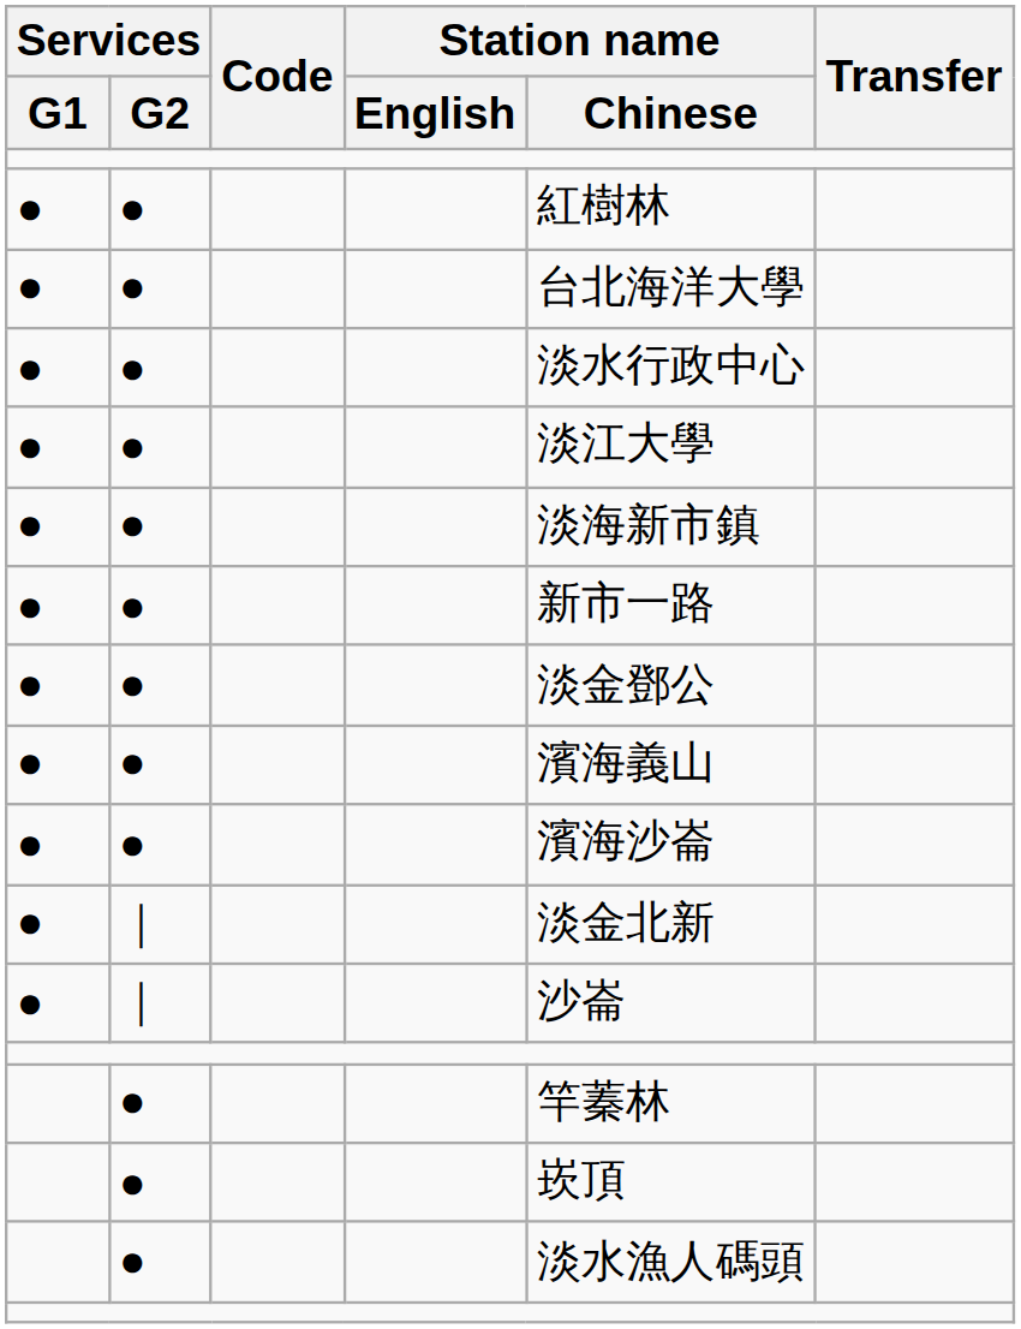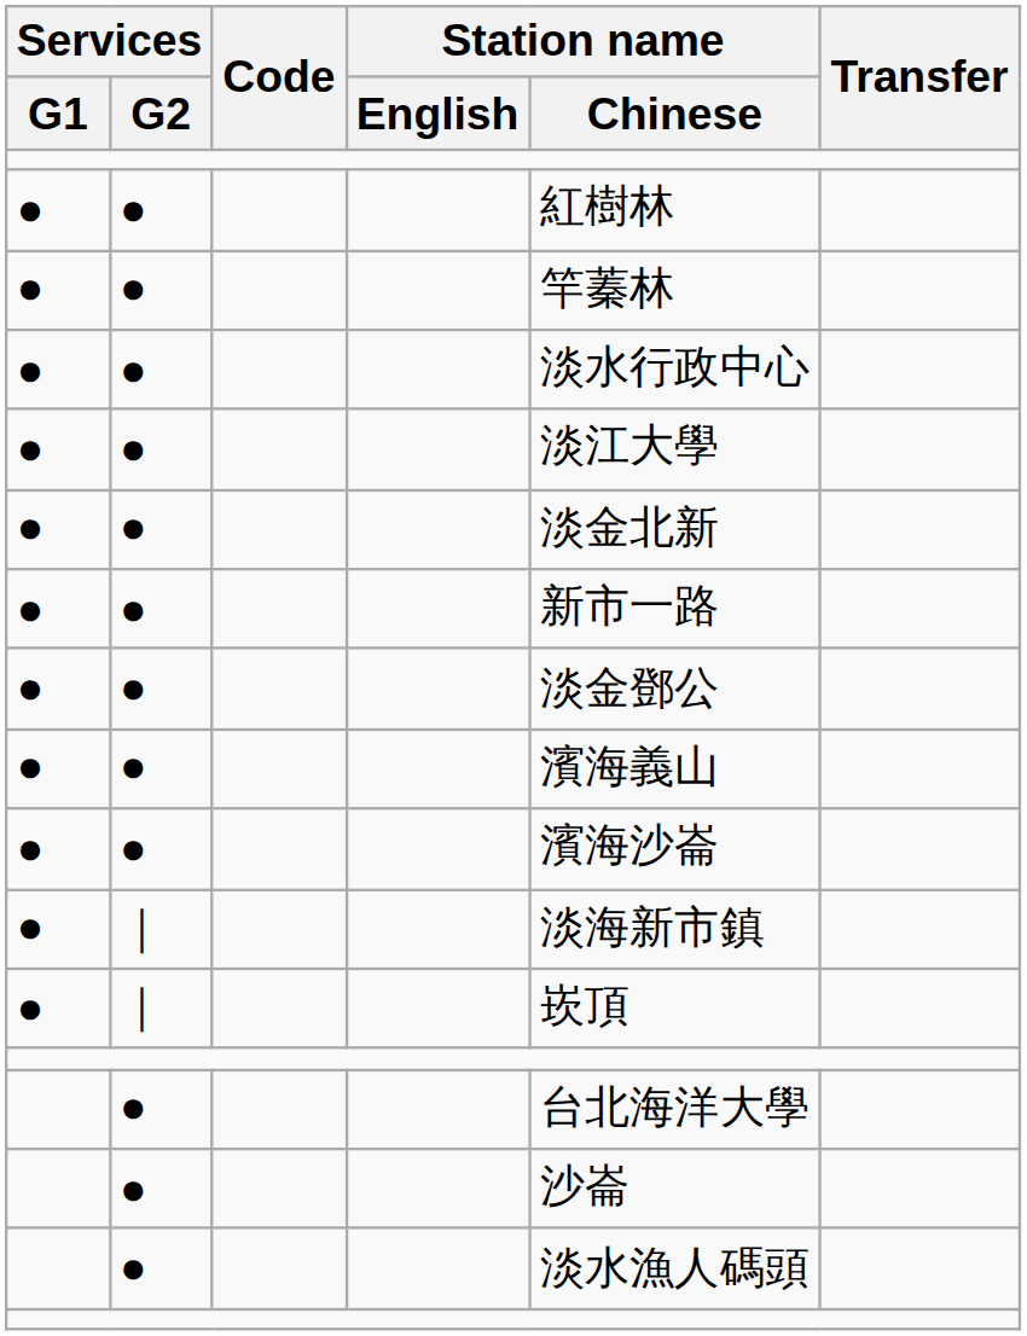row 5 | Station name / Chinese: 台北海洋大學 -> 竿蓁林
row 8 | Station name / Chinese: 淡海新市鎮 -> 淡金北新
row 13 | Station name / Chinese: 淡金北新 -> 淡海新市鎮
row 14 | Station name / Chinese: 沙崙 -> 崁頂
row 16 | Station name / Chinese: 竿蓁林 -> 台北海洋大學
row 17 | Station name / Chinese: 崁頂 -> 沙崙
